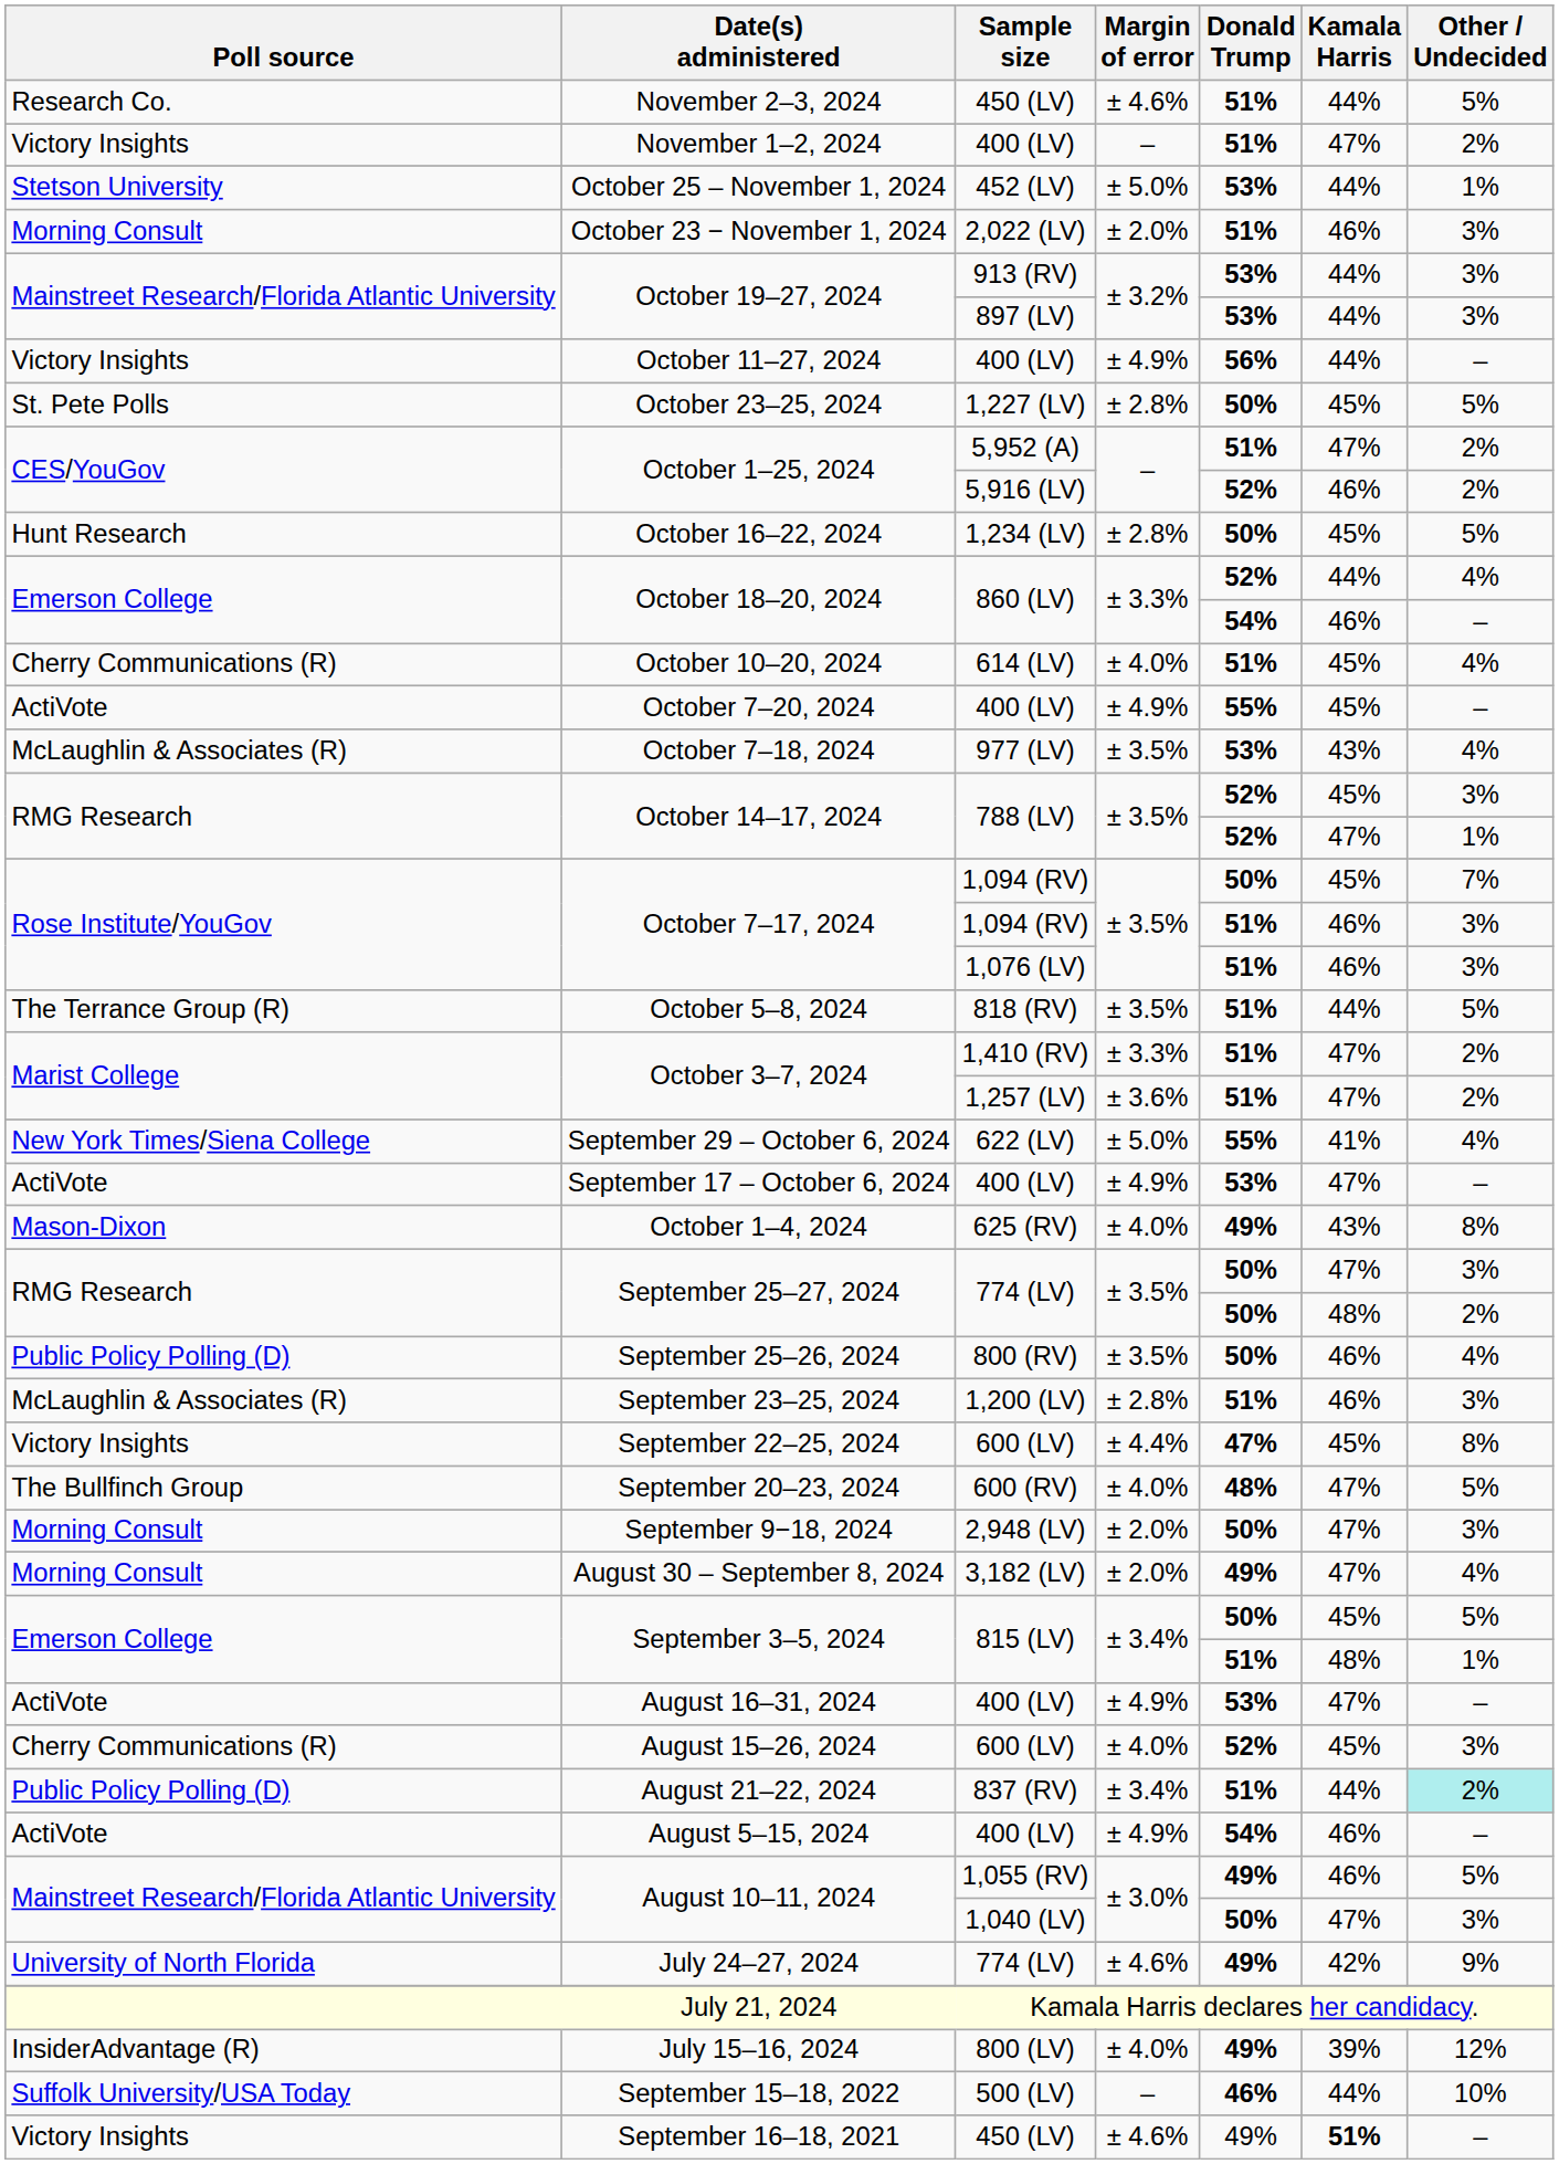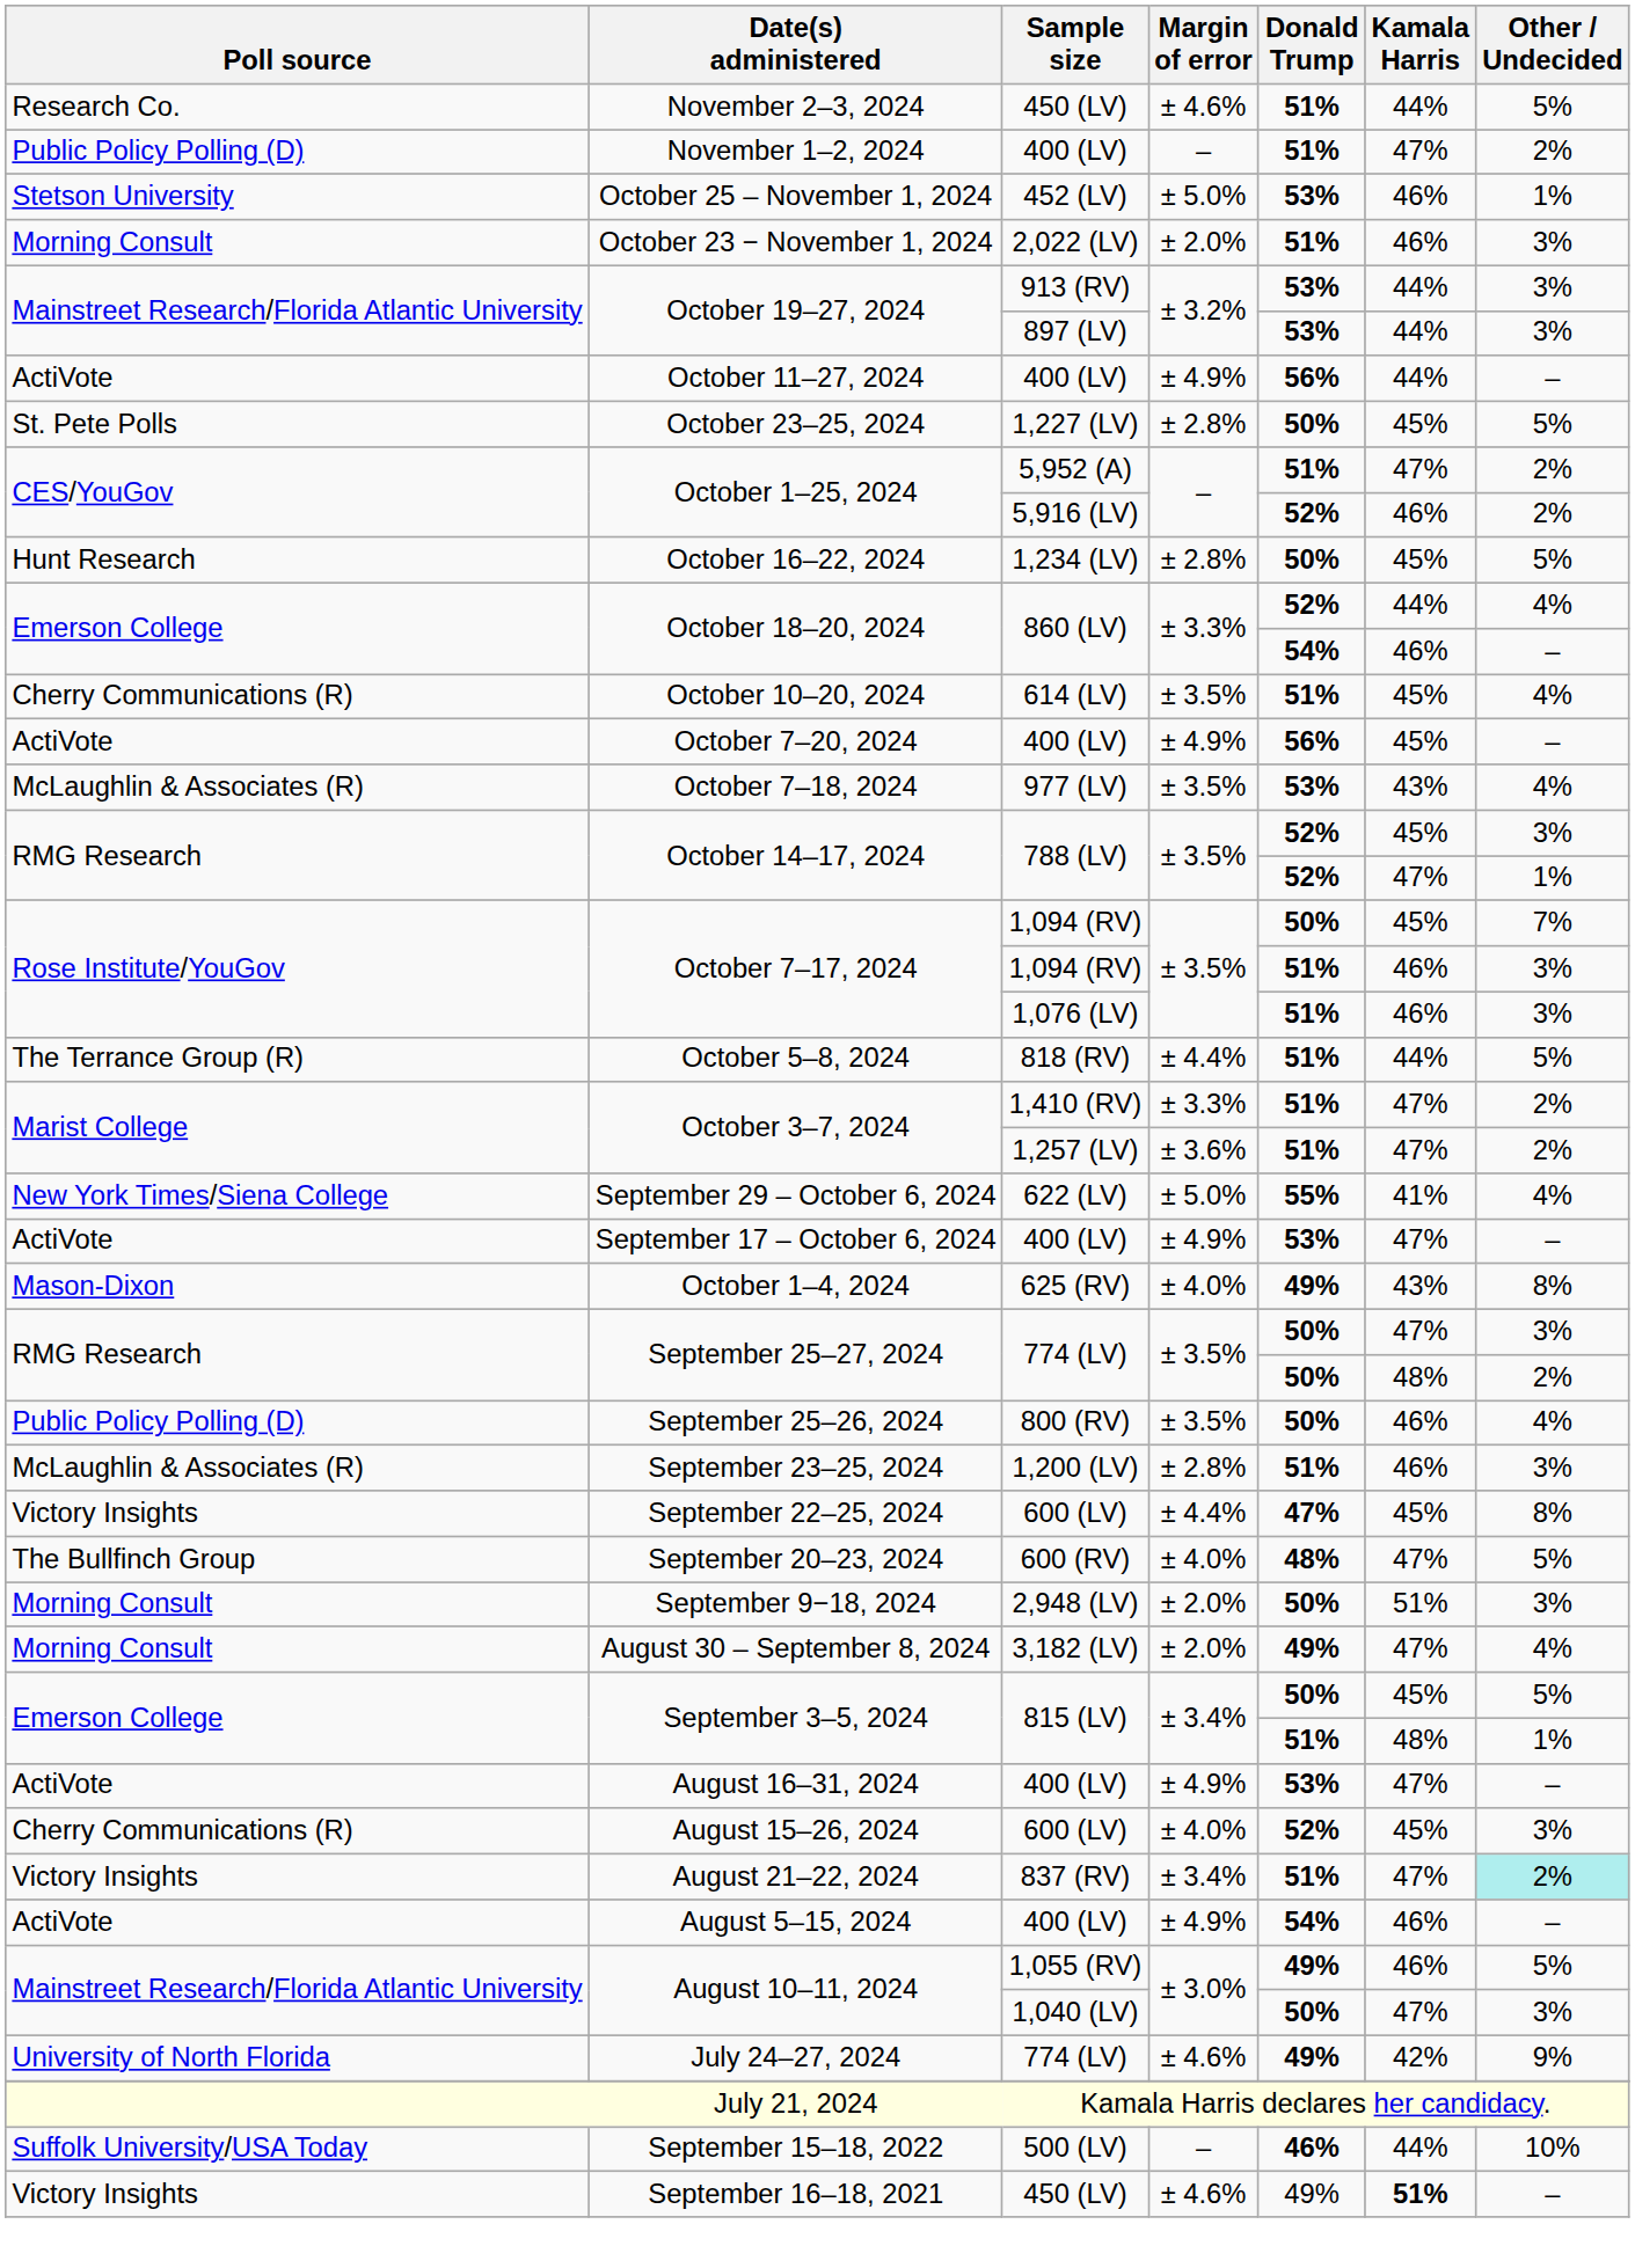November 1–2, 2024 | Poll source: Victory Insights -> Public Policy Polling (D)
October 25 – November 1, 2024 | Kamala Harris: 44% -> 46%
October 11–27, 2024 | Poll source: Victory Insights -> ActiVote
October 10–20, 2024 | Margin of error: ± 4.0% -> ± 3.5%
October 7–20, 2024 | Donald Trump: 55% -> 56%
October 5–8, 2024 | Margin of error: ± 3.5% -> ± 4.4%
September 9−18, 2024 | Kamala Harris: 47% -> 51%
August 21–22, 2024 | Poll source: Public Policy Polling (D) -> Victory Insights
August 21–22, 2024 | Kamala Harris: 44% -> 47%
- row: InsiderAdvantage (R) | July 15–16, 2024 | 800 (LV) | ± 4.0% | 49% | 39% | 12%
